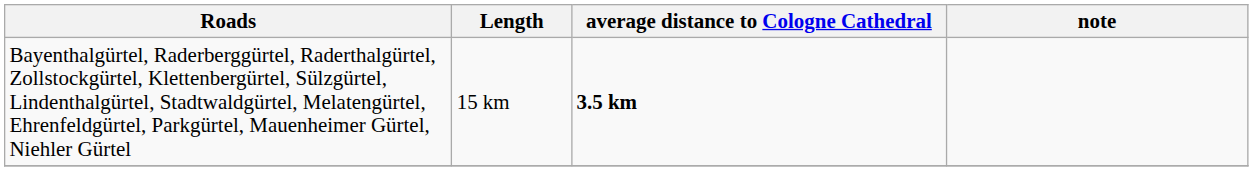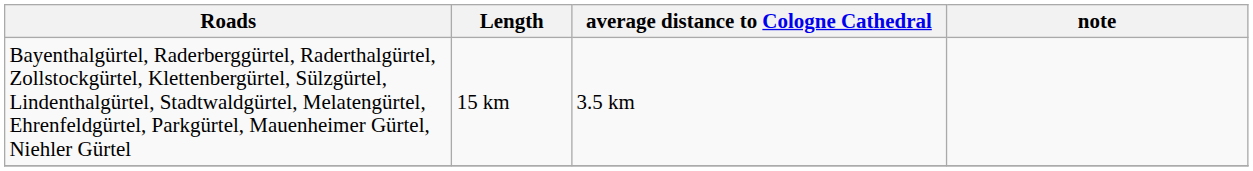row 2 | average distance to Cologne Cathedral: bold -> normal
